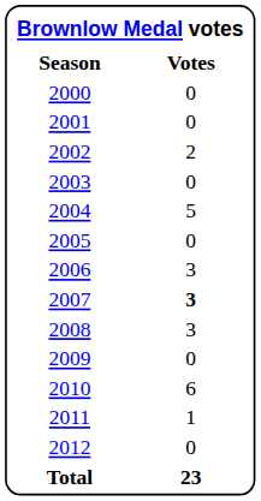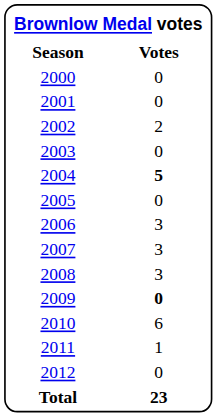2004 | Votes: normal -> bold
2007 | Votes: bold -> normal
2009 | Votes: normal -> bold
